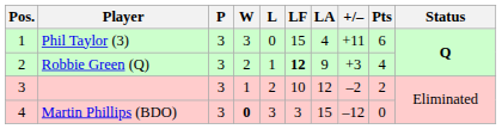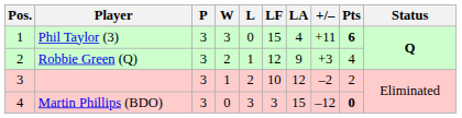Phil Taylor (3) | Pts: normal -> bold
Robbie Green (Q) | LF: bold -> normal
Martin Phillips (BDO) | W: bold -> normal
Martin Phillips (BDO) | Pts: normal -> bold
